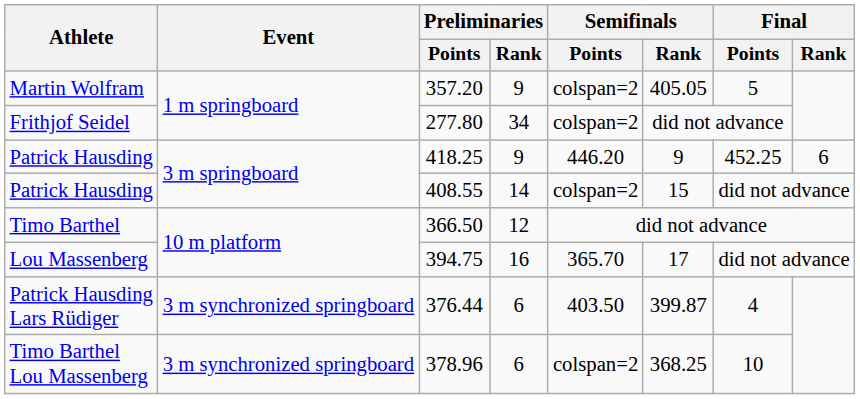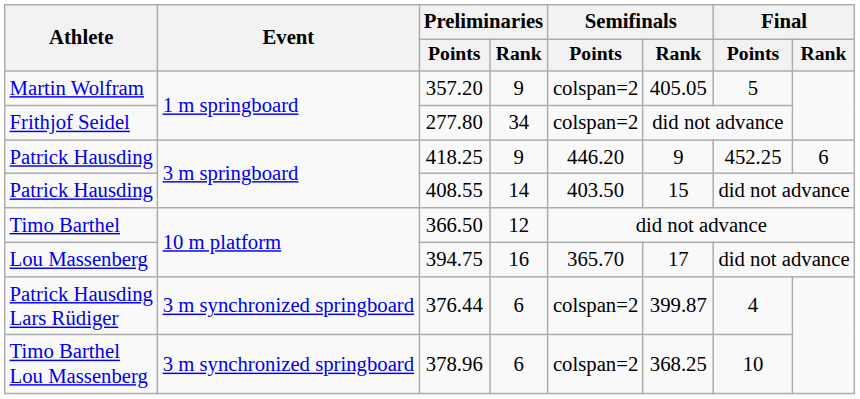408.55 | Semifinals / Points: colspan=2 -> 403.50
376.44 | Semifinals / Points: 403.50 -> colspan=2
